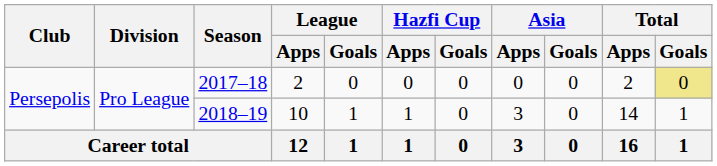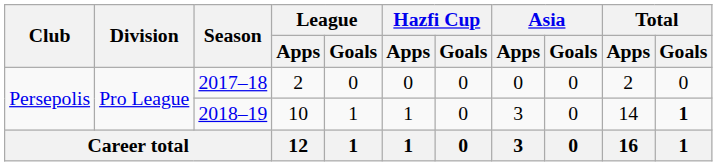2017–18 | Total / Goals: khaki background -> no background
2018–19 | Total / Goals: normal -> bold
